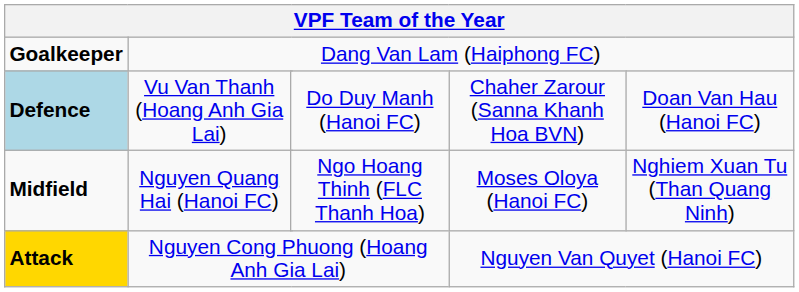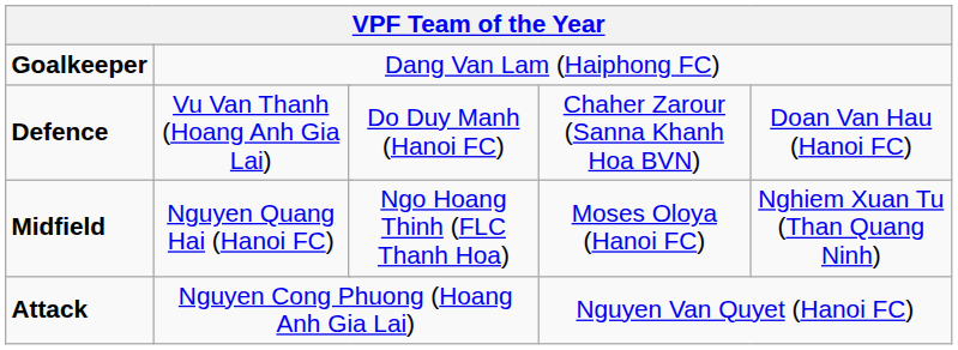Defence | column 1: lightblue background -> no background
Attack | column 1: gold background -> no background
